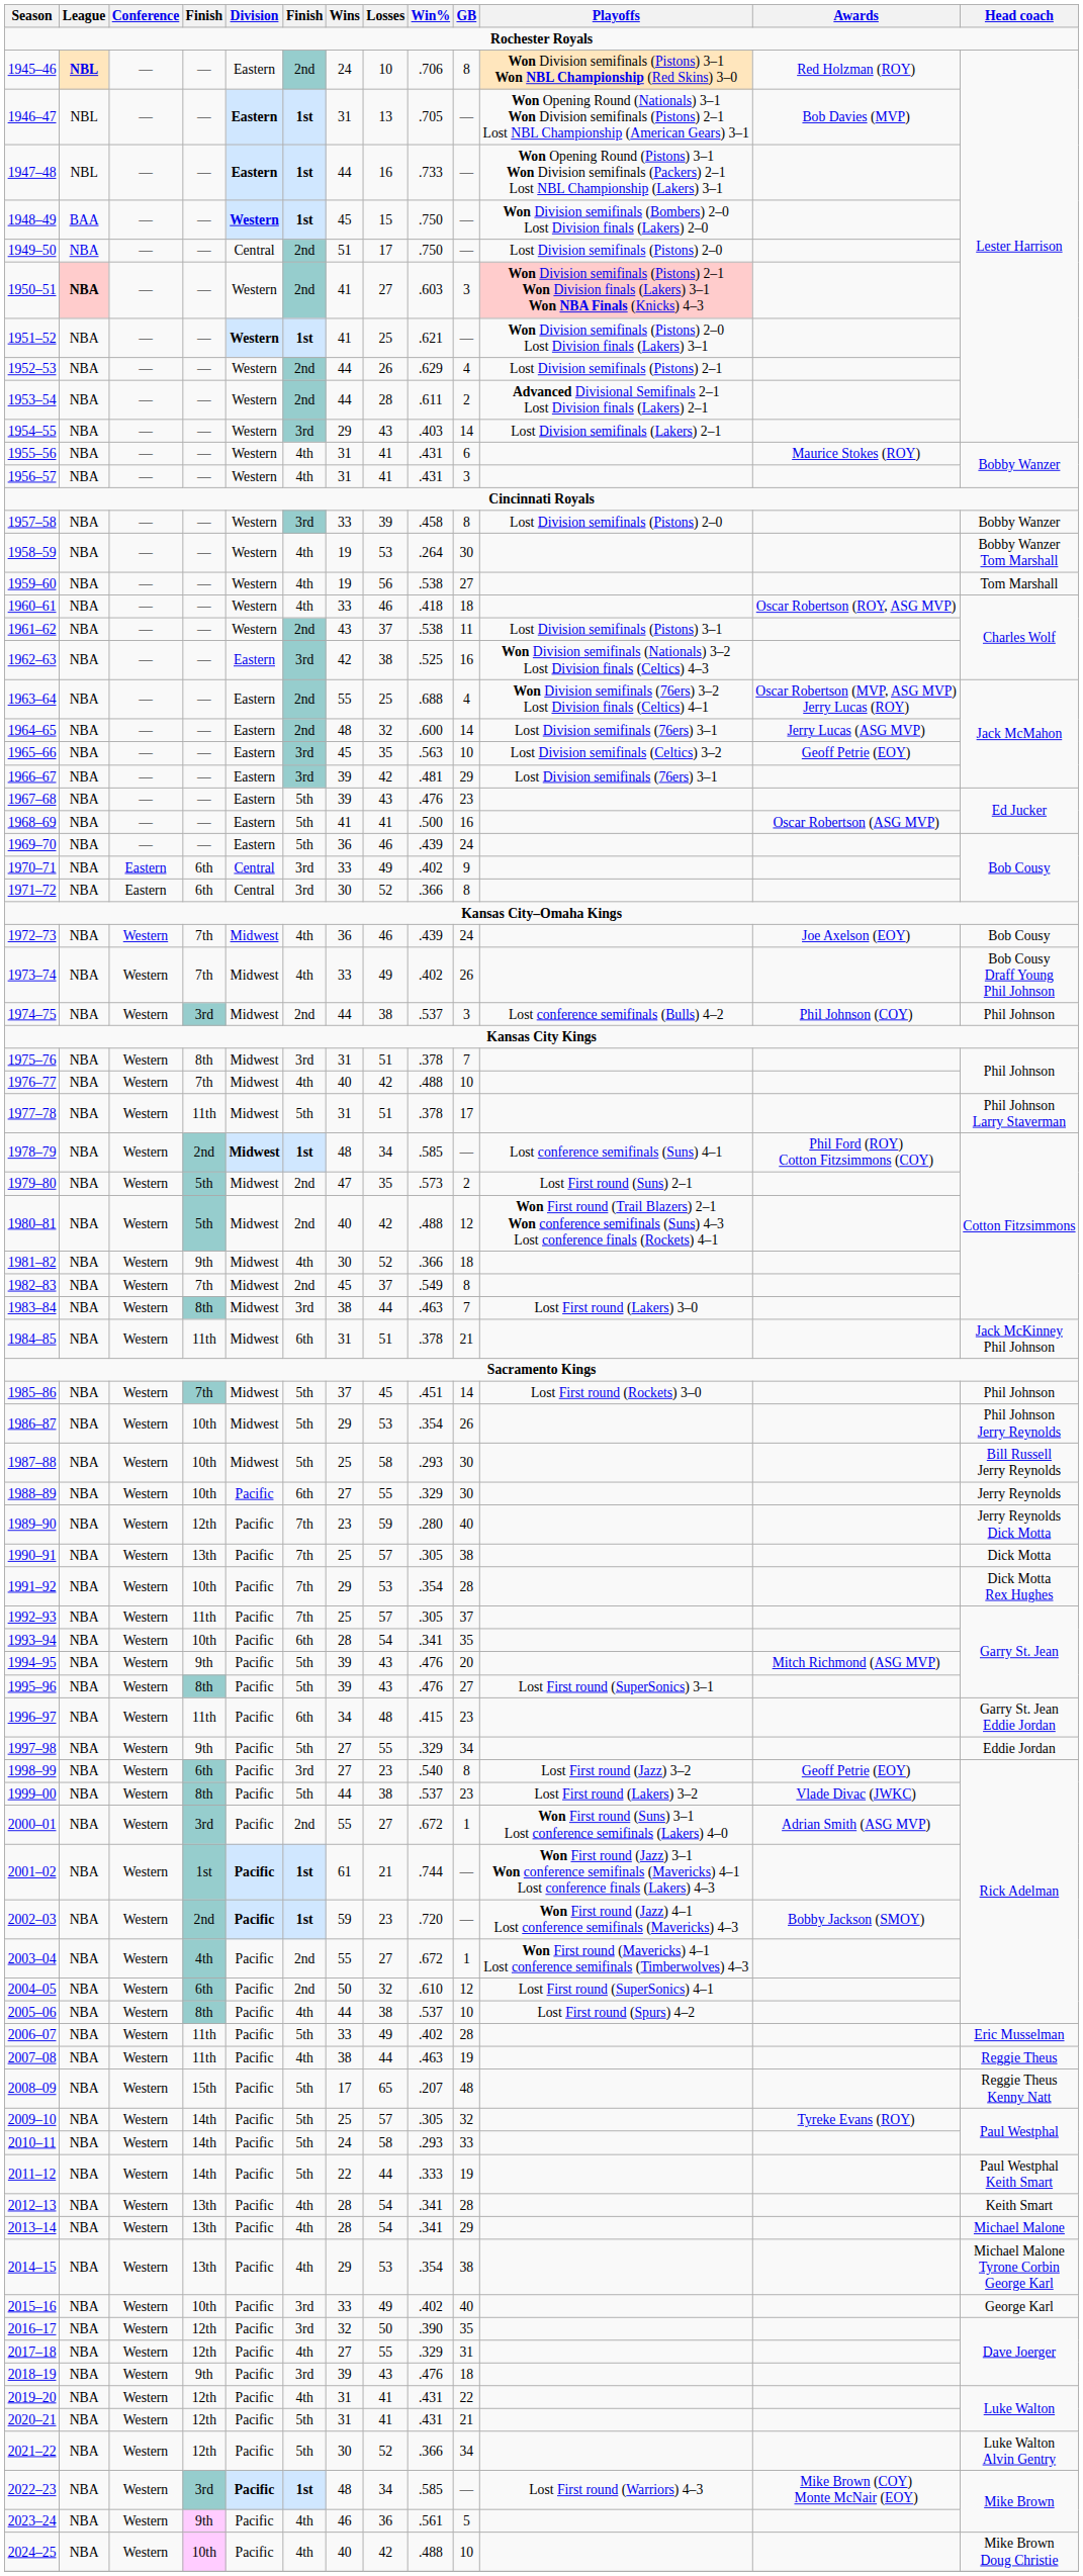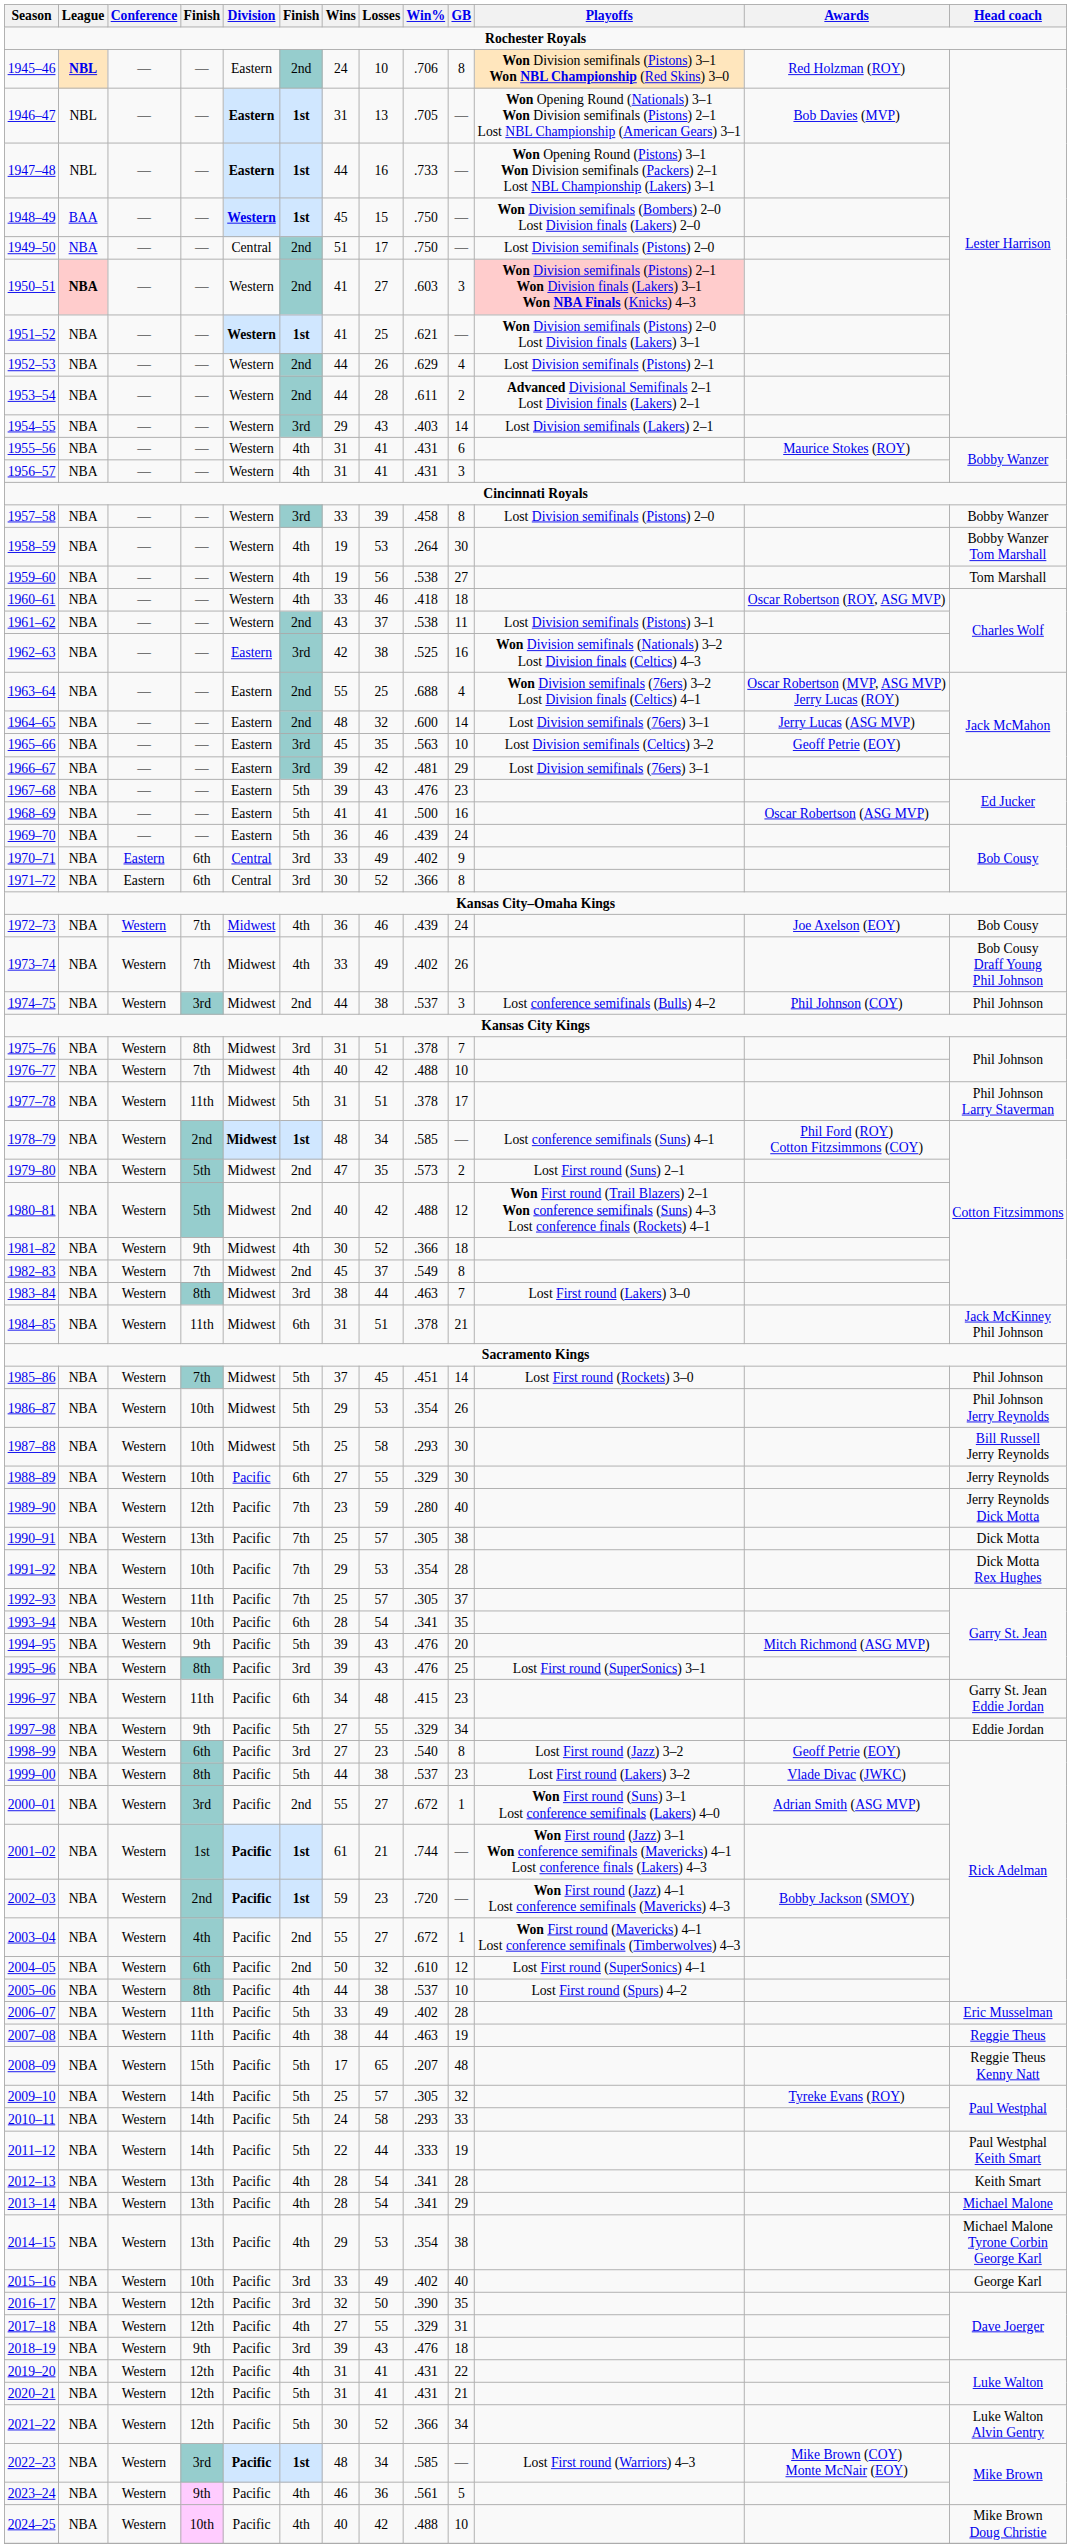1995–96 | column 6: 5th -> 3rd
1995–96 | GB: 27 -> 25
